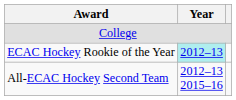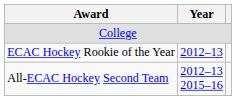ECAC Hockey Rookie of the Year | Year: paleturquoise background -> no background
